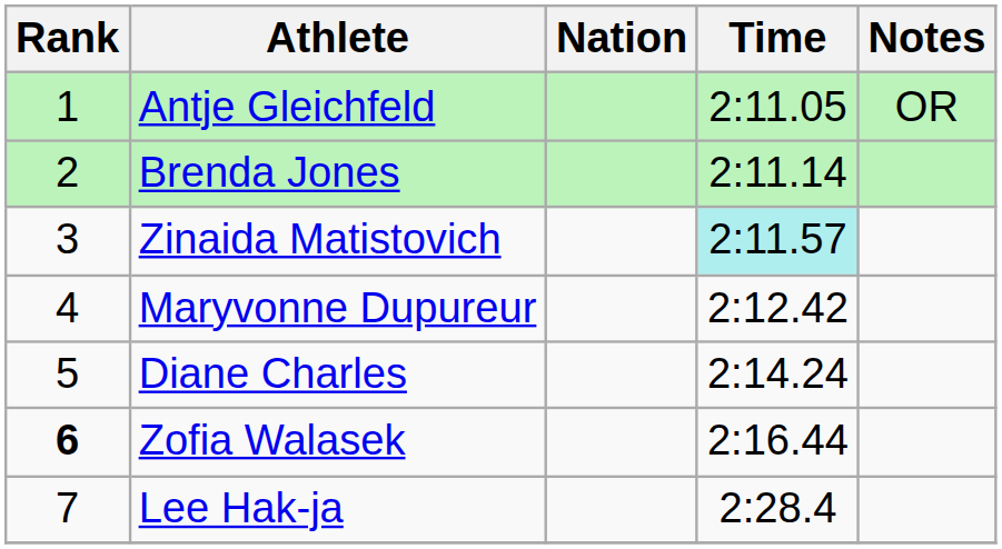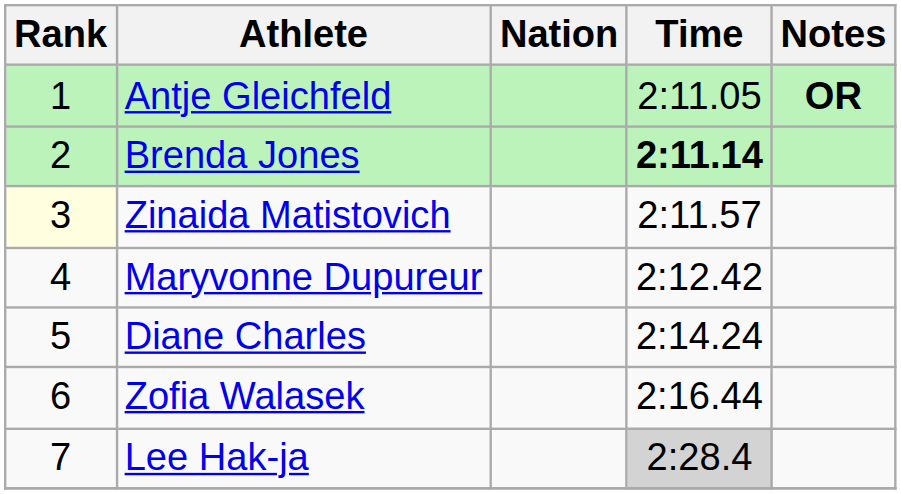Antje Gleichfeld | Notes: normal -> bold
Brenda Jones | Time: normal -> bold
Zinaida Matistovich | Rank: no background -> lightyellow background
Zinaida Matistovich | Time: paleturquoise background -> no background
Zofia Walasek | Rank: bold -> normal
Lee Hak-ja | Time: no background -> lightgrey background
